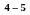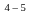row 1 | column 1: bold -> normal
